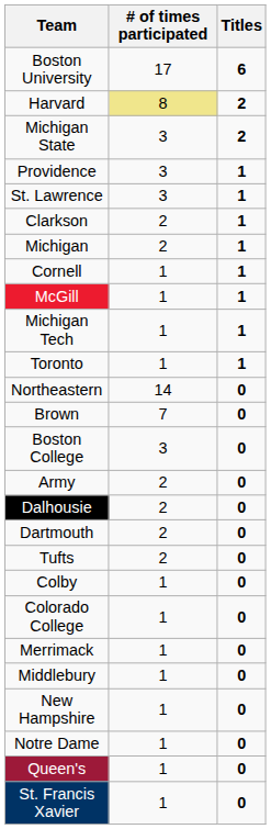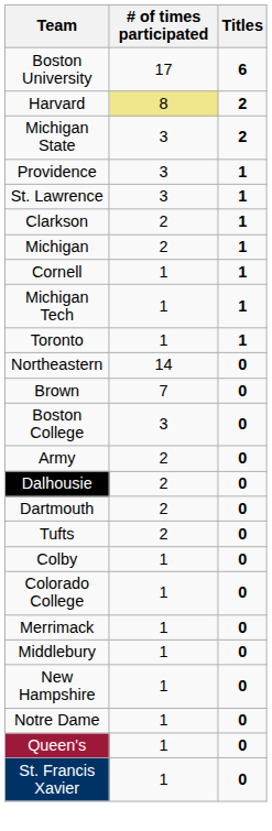- row: McGill | 1 | 1
